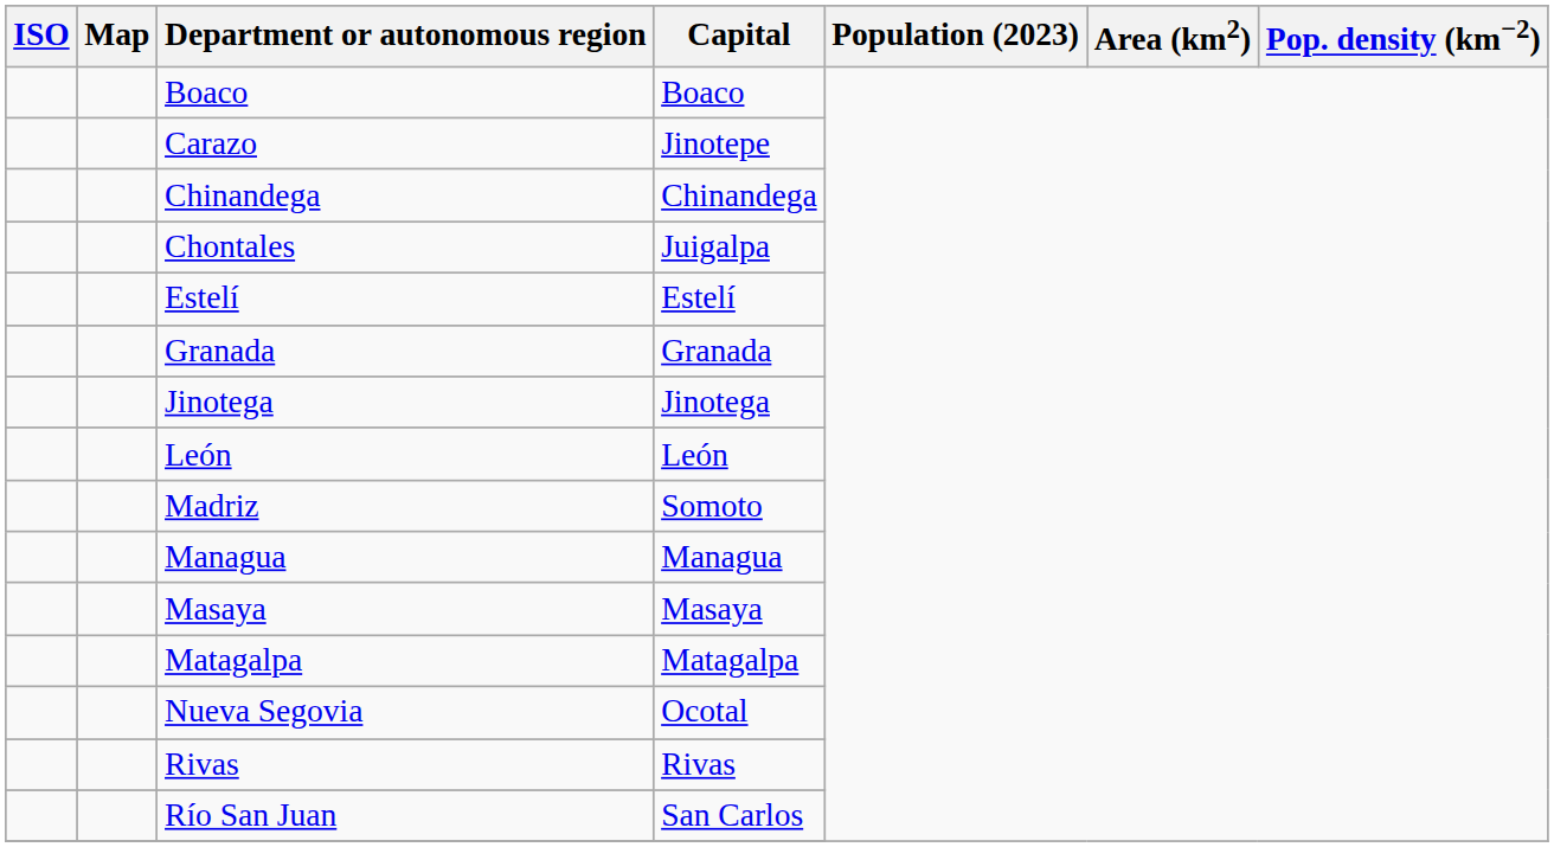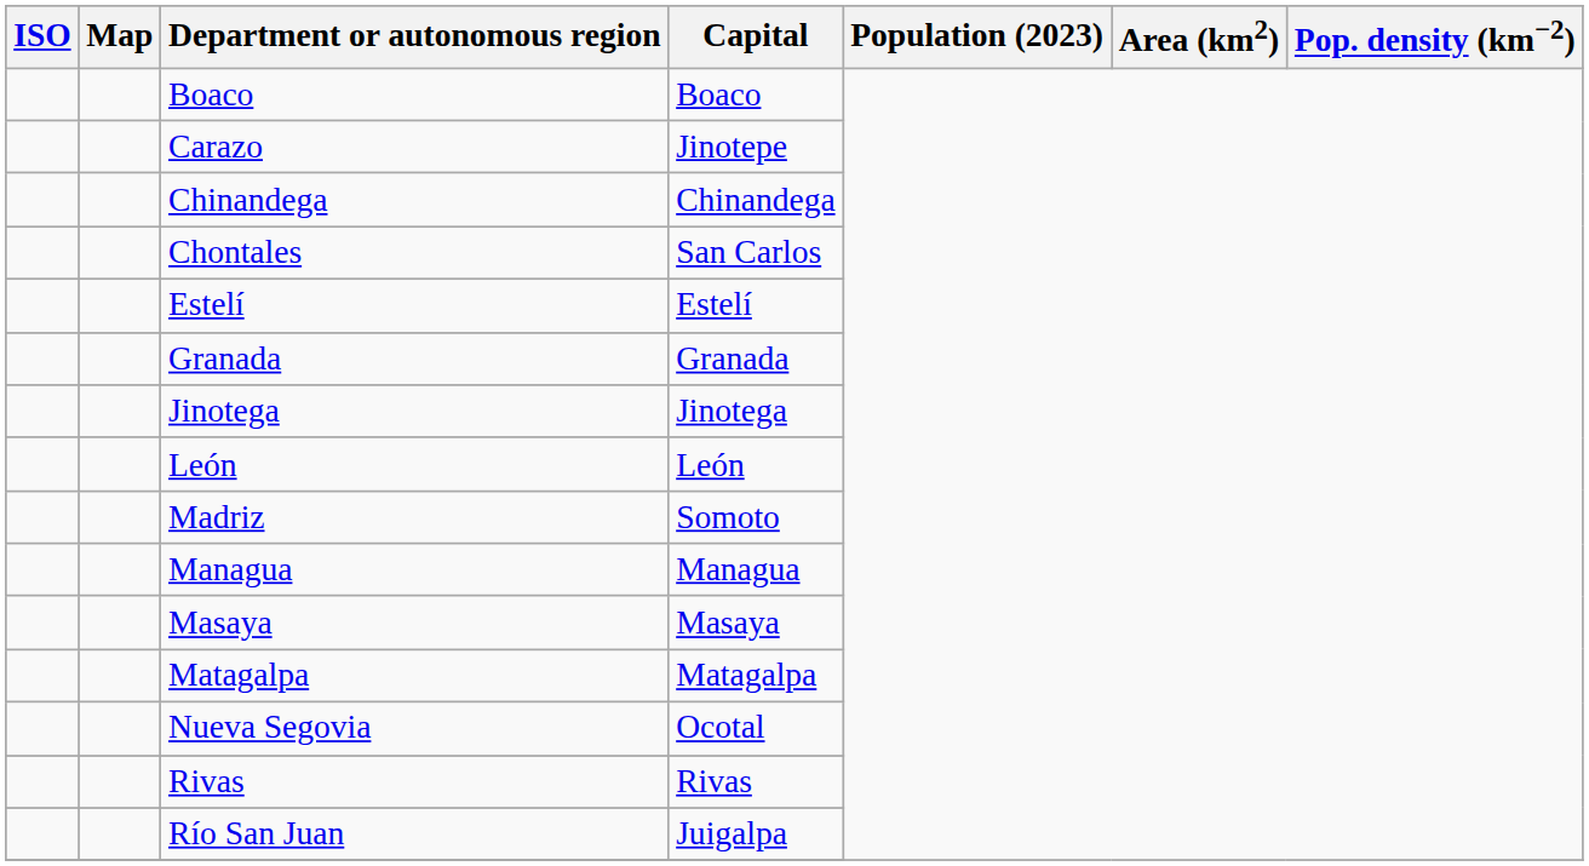Chontales | Capital: Juigalpa -> San Carlos
Río San Juan | Capital: San Carlos -> Juigalpa
